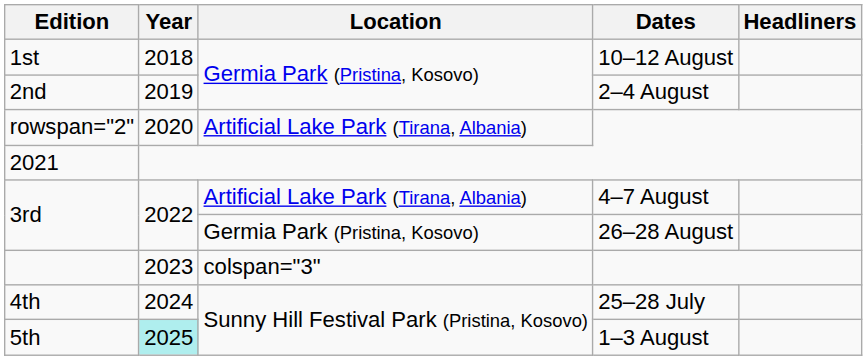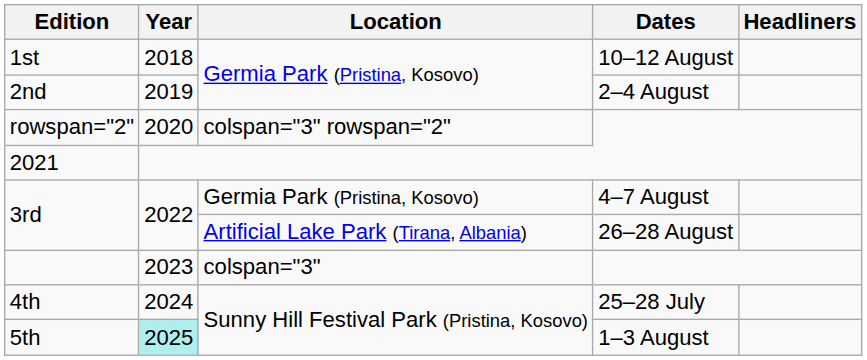rowspan="2" | Location: Artificial Lake Park (Tirana, Albania) -> colspan="3" rowspan="2"
3rd / 4–7 August | Location: Artificial Lake Park (Tirana, Albania) -> Germia Park (Pristina, Kosovo)
3rd / 26–28 August | Location: Germia Park (Pristina, Kosovo) -> Artificial Lake Park (Tirana, Albania)
